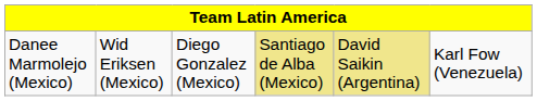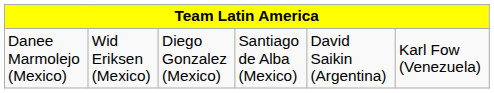Danee Marmolejo (Mexico) | column 4: khaki background -> no background
Danee Marmolejo (Mexico) | column 5: khaki background -> no background
